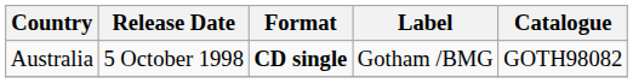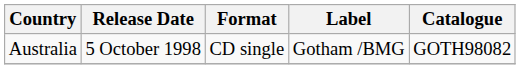Australia | Format: bold -> normal
